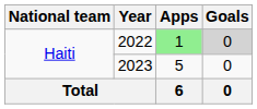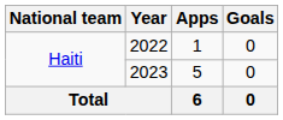2022 | Apps: lightgreen background -> no background
2022 | Goals: lightgrey background -> no background
